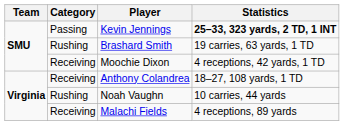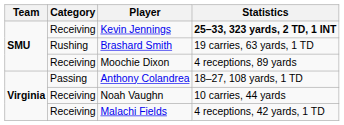Kevin Jennings | Category: Passing -> Receiving
Moochie Dixon | Statistics: 4 receptions, 42 yards, 1 TD -> 4 receptions, 89 yards
Anthony Colandrea | Category: Receiving -> Passing
Noah Vaughn | Category: Rushing -> Receiving
Malachi Fields | Statistics: 4 receptions, 89 yards -> 4 receptions, 42 yards, 1 TD
